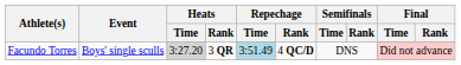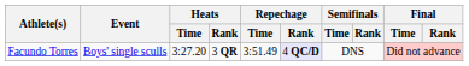Facundo Torres | Heats / Time: lightgrey background -> no background
Facundo Torres | Repechage / Time: lightblue background -> no background
Facundo Torres | Repechage / Rank: no background -> lavender background
